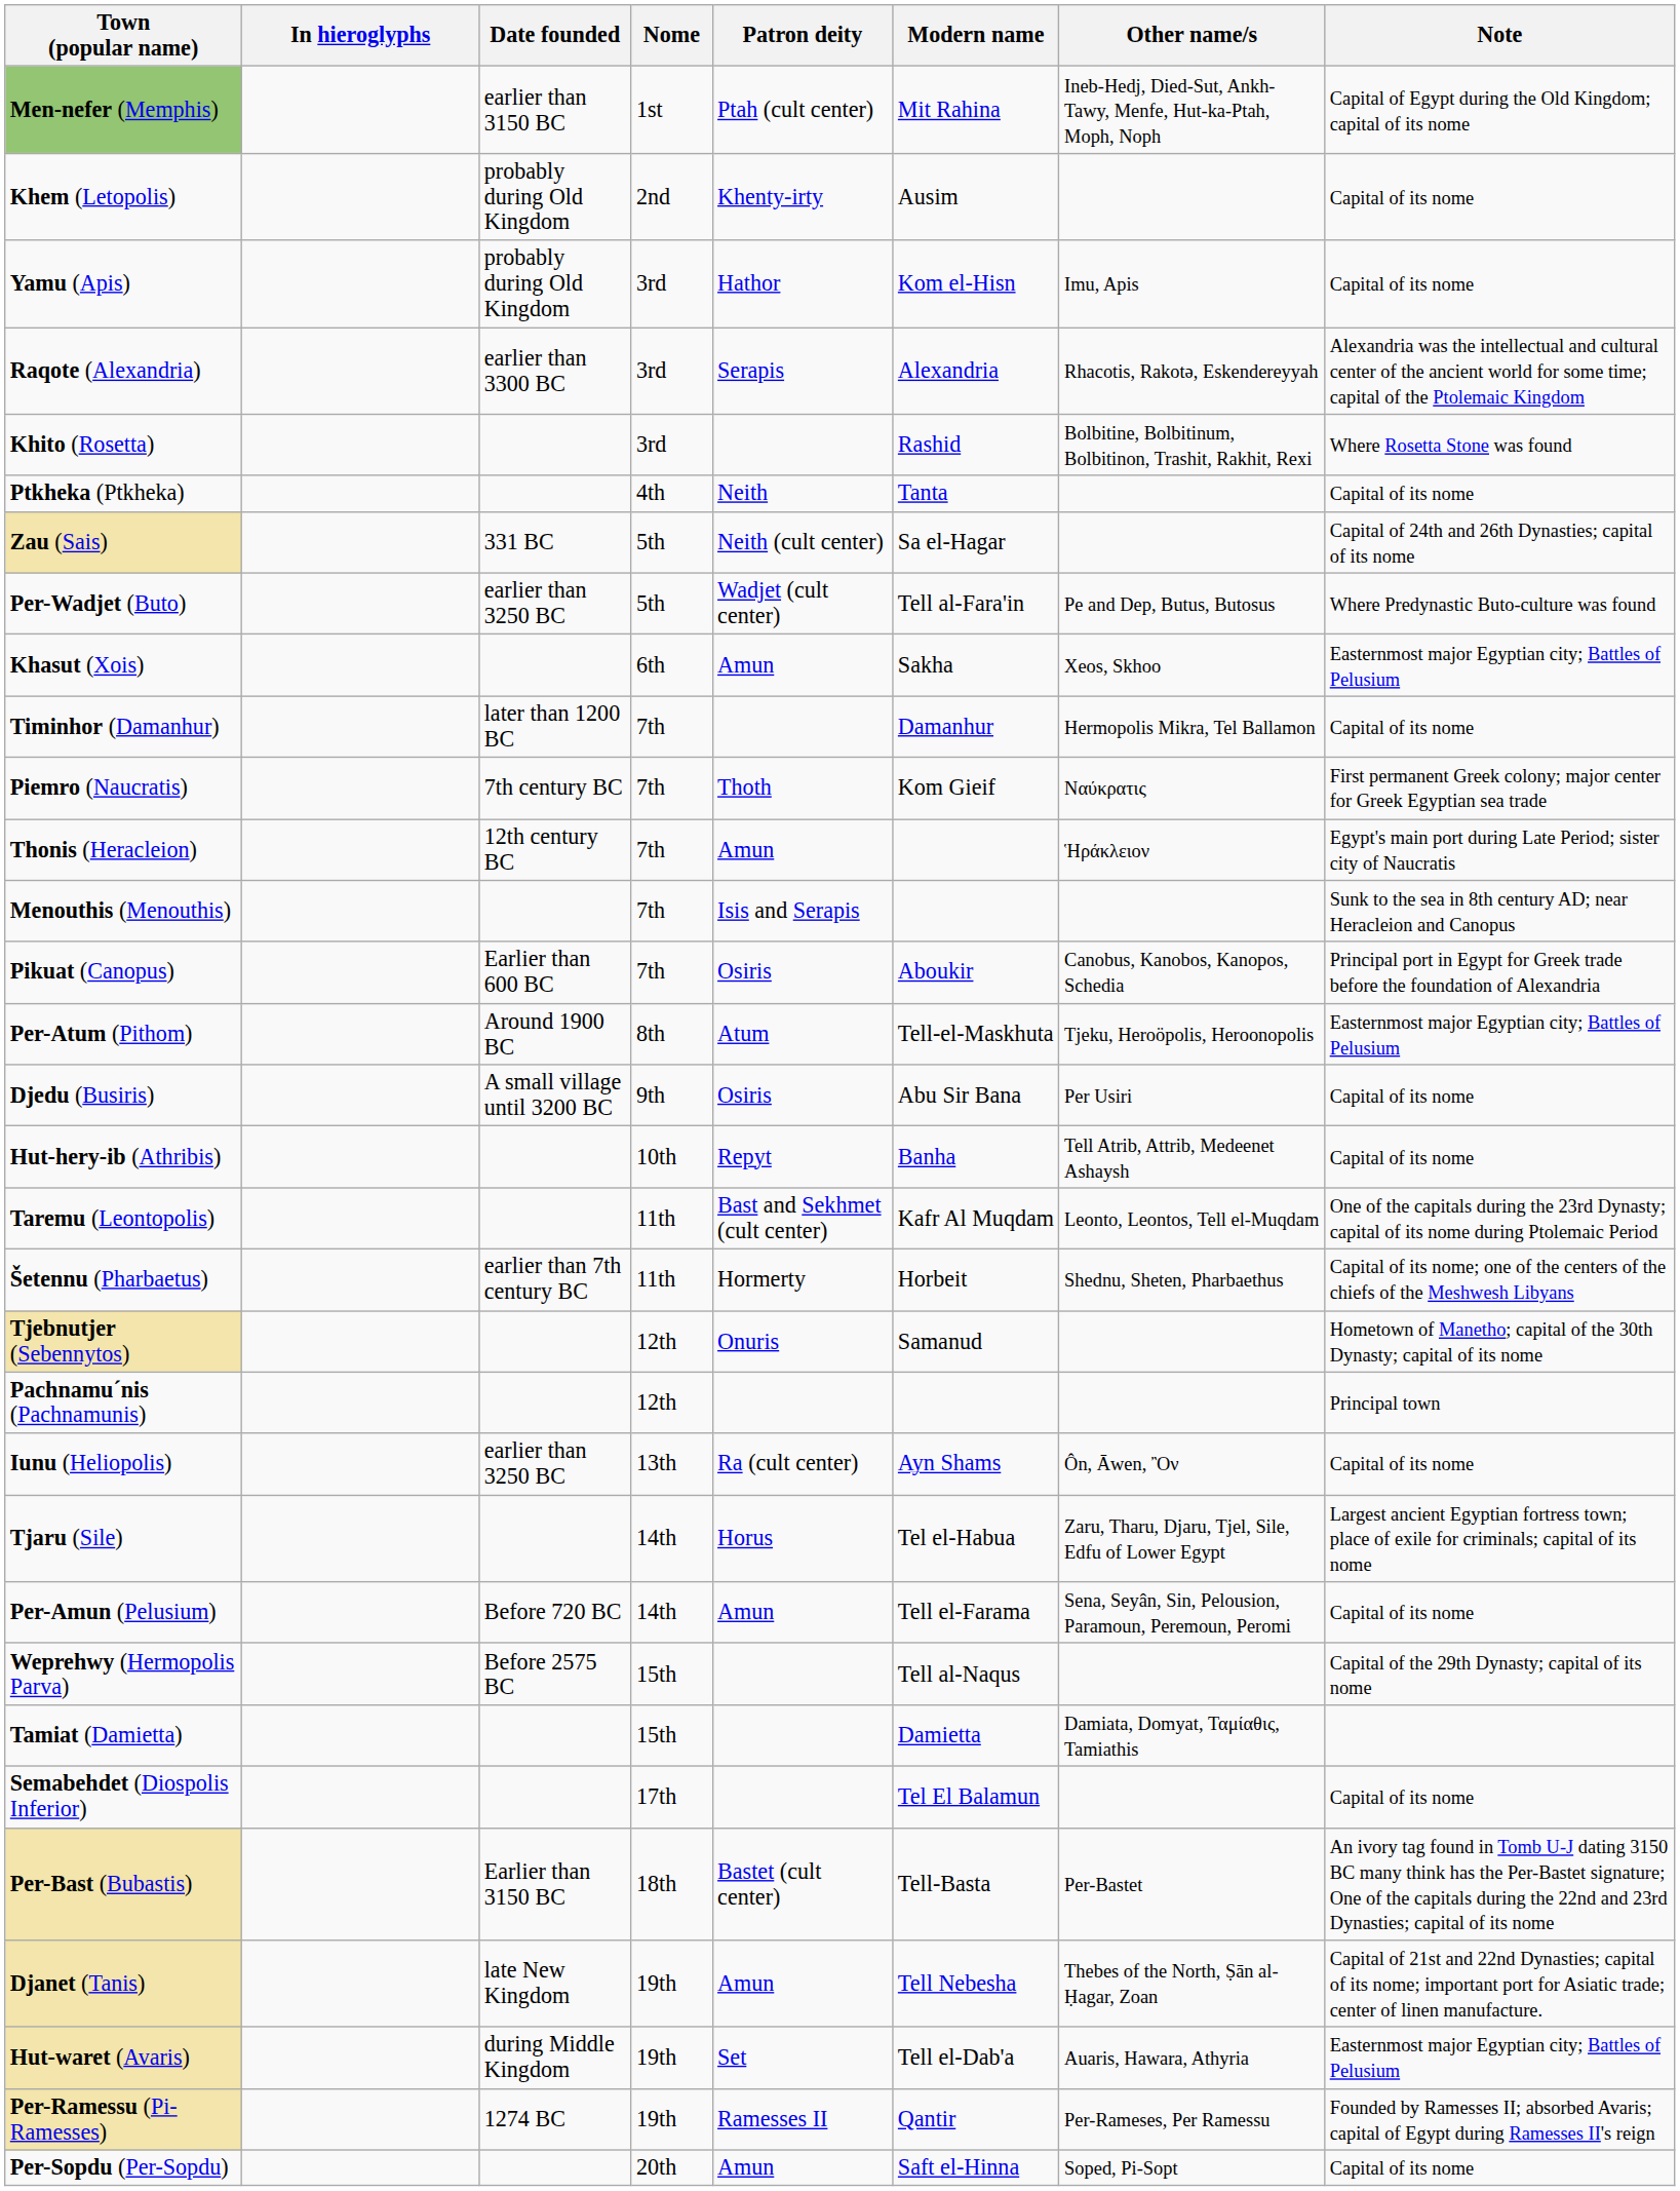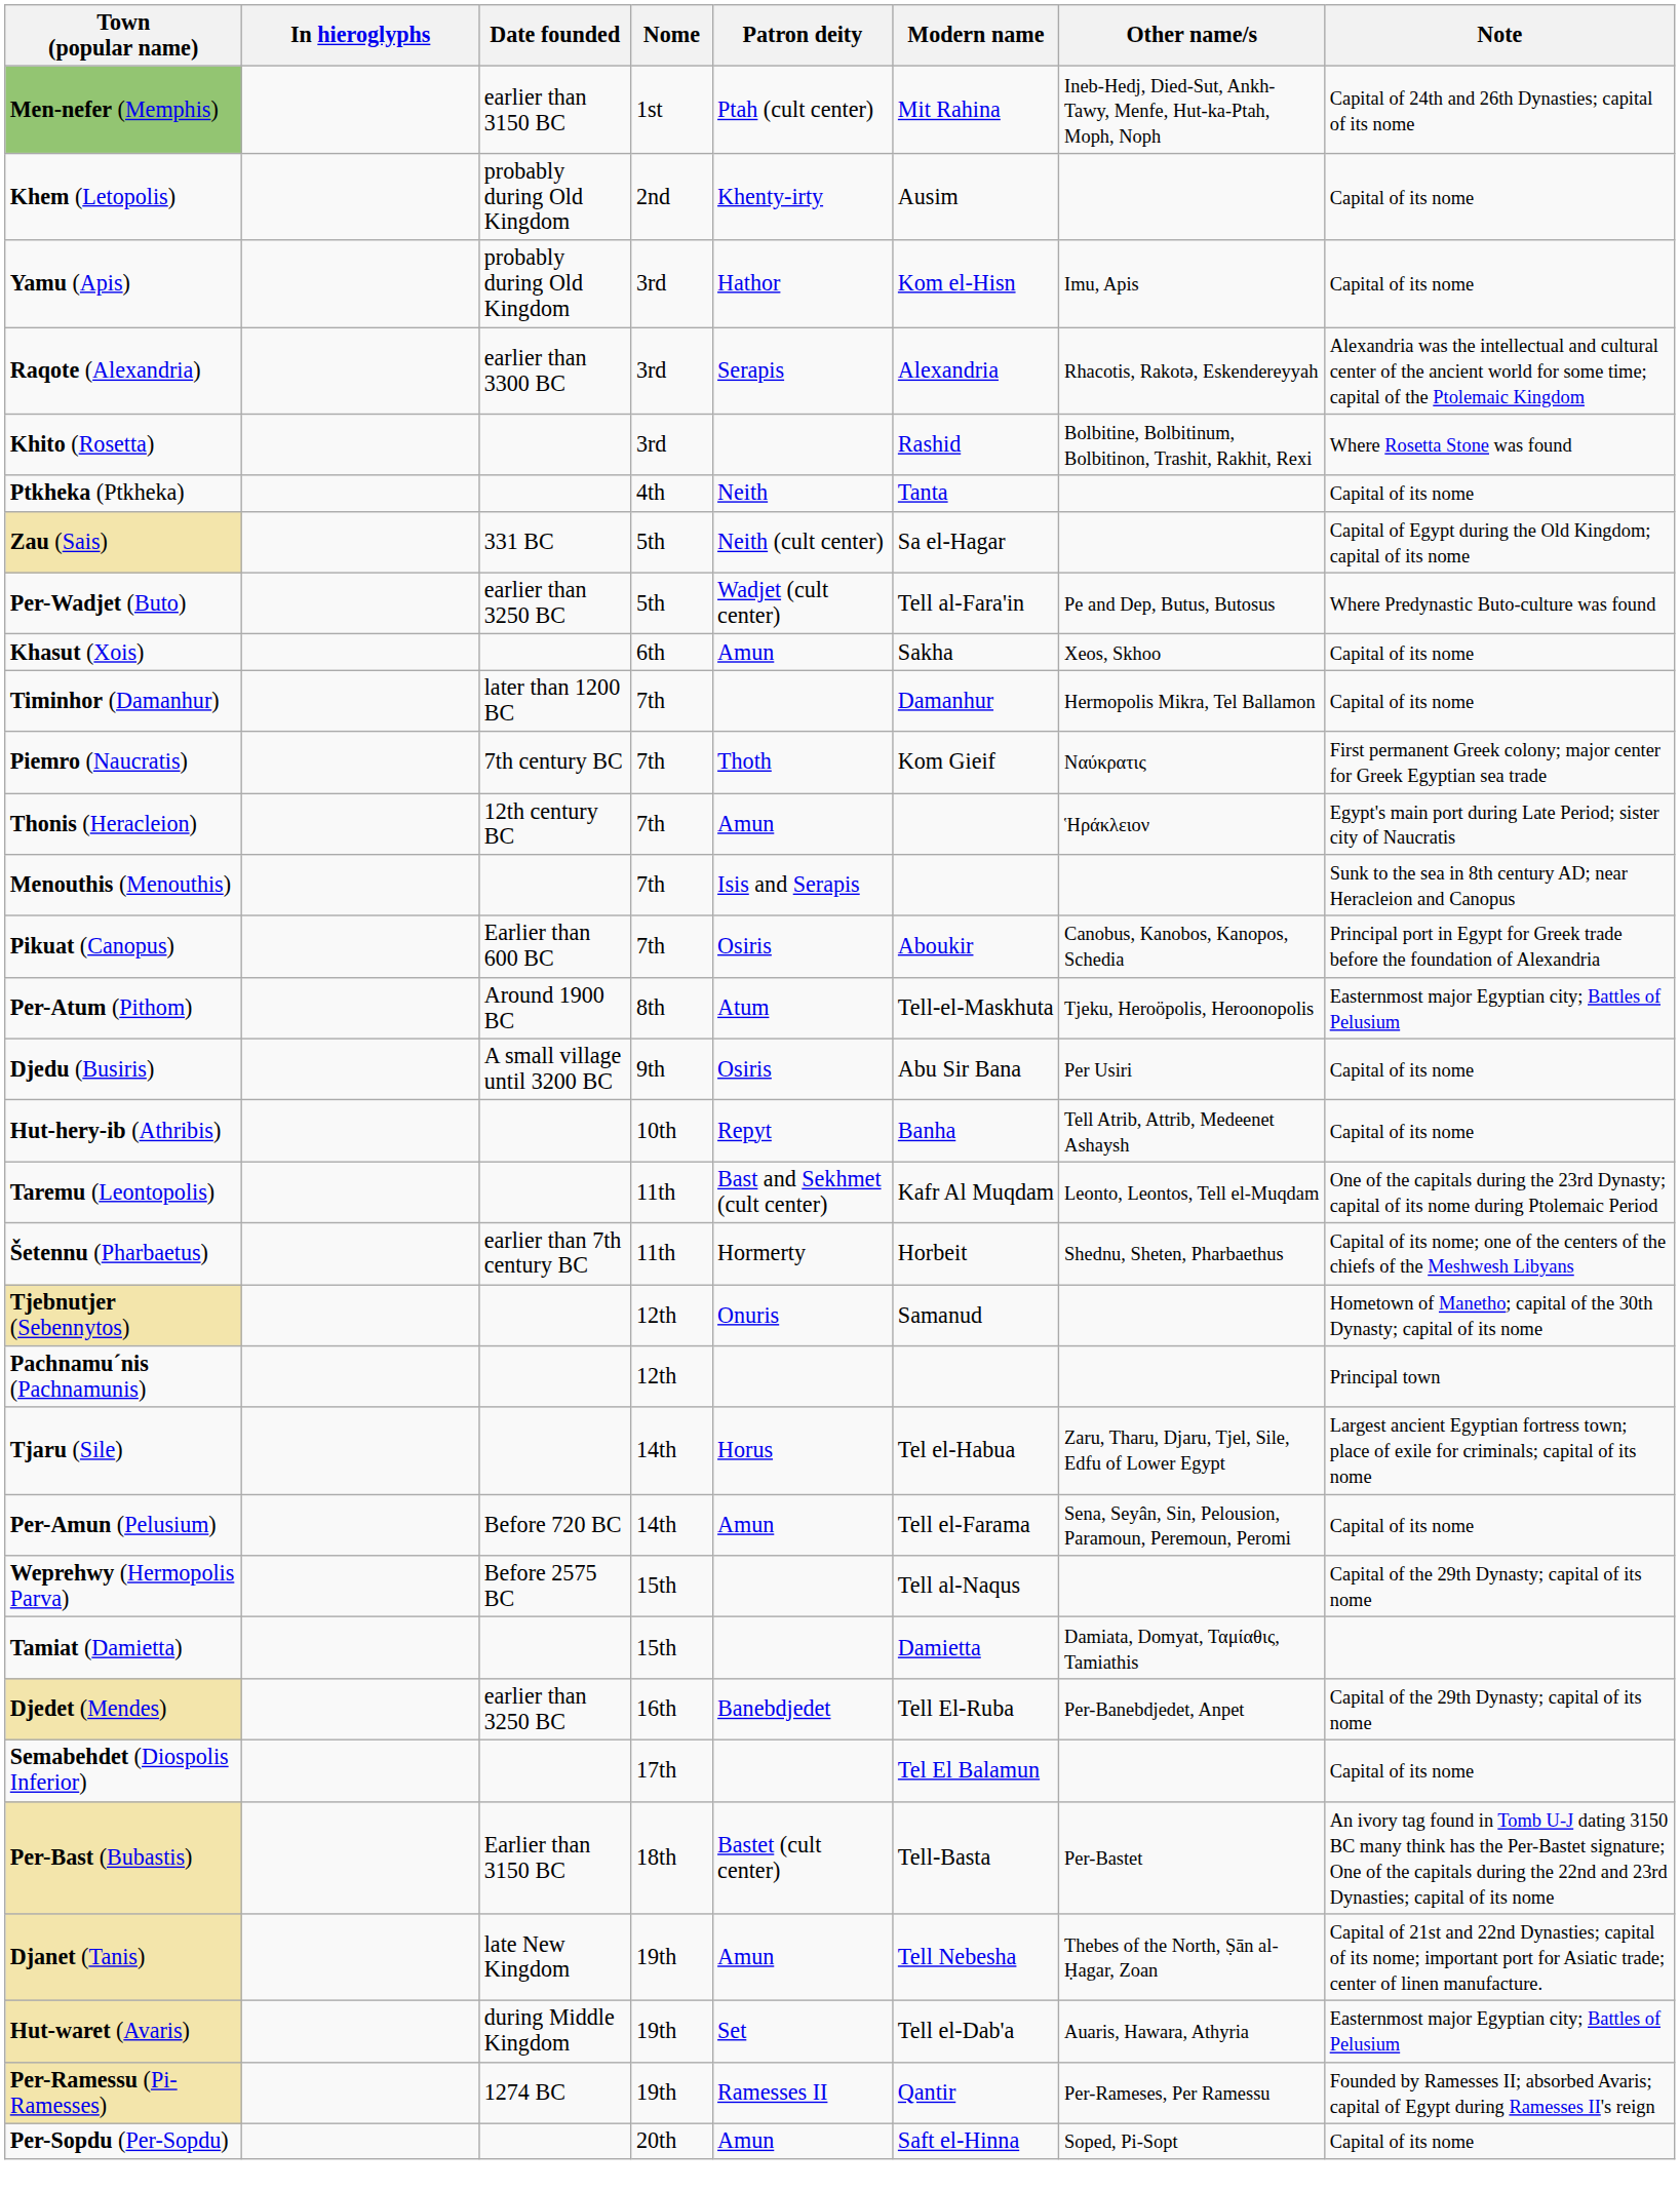Men-nefer (Memphis) | Note: Capital of Egypt during the Old Kingdom; capital of its nome -> Capital of 24th and 26th Dynasties; capital of its nome
Zau (Sais) | Note: Capital of 24th and 26th Dynasties; capital of its nome -> Capital of Egypt during the Old Kingdom; capital of its nome
Khasut (Xois) | Note: Easternmost major Egyptian city; Battles of Pelusium -> Capital of its nome
- row: Iunu (Heliopolis) | earlier than 3250 BC | 13th | Ra (cult center) | Ayn Shams | Ôn, Āwen, Ὂν | Capital of its nome
+ row: Djedet (Mendes) | earlier than 3250 BC | 16th | Banebdjedet | Tell El-Ruba | Per-Banebdjedet, Anpet | Capital of the 29th Dynasty; capital of its nome
